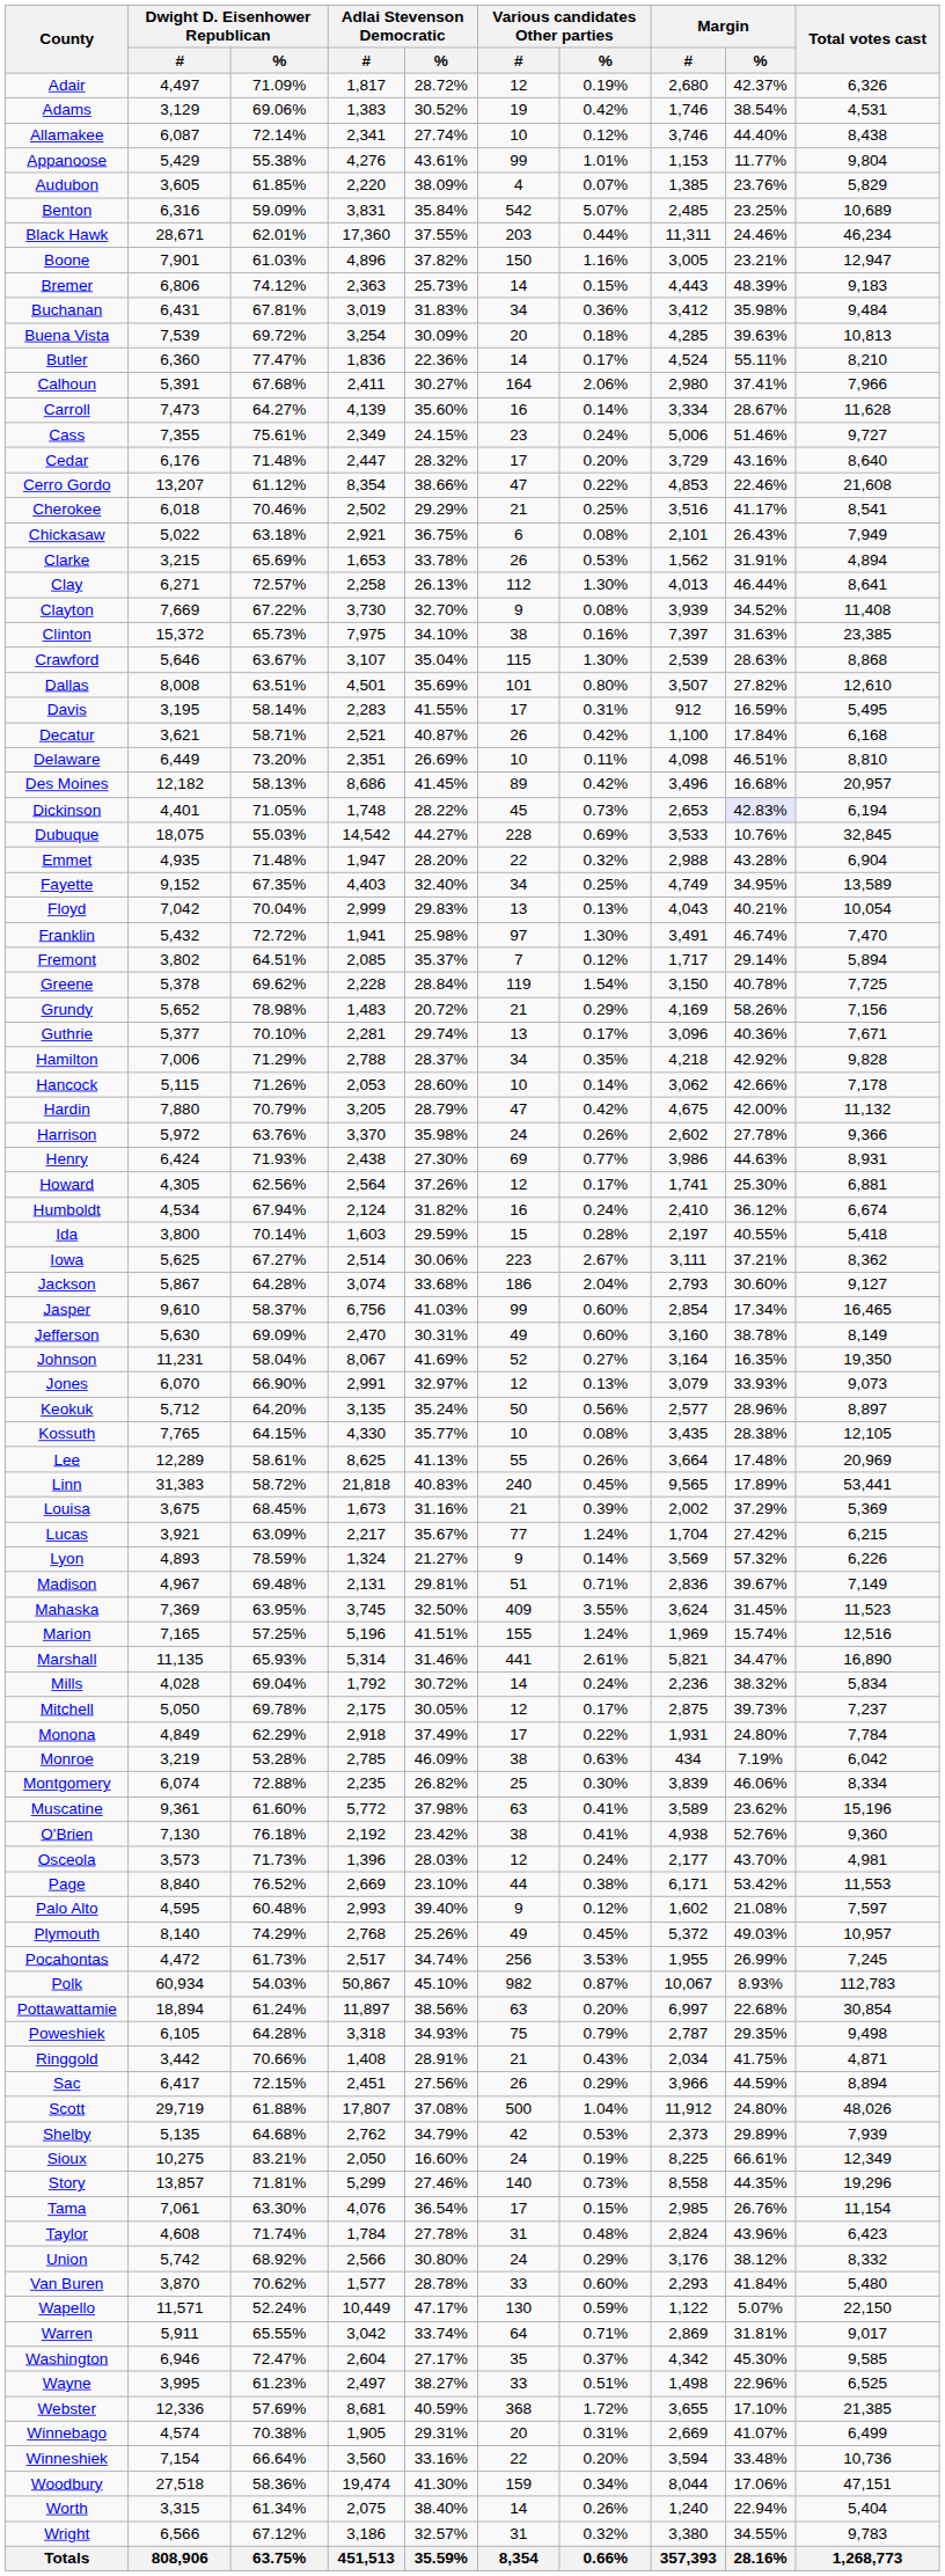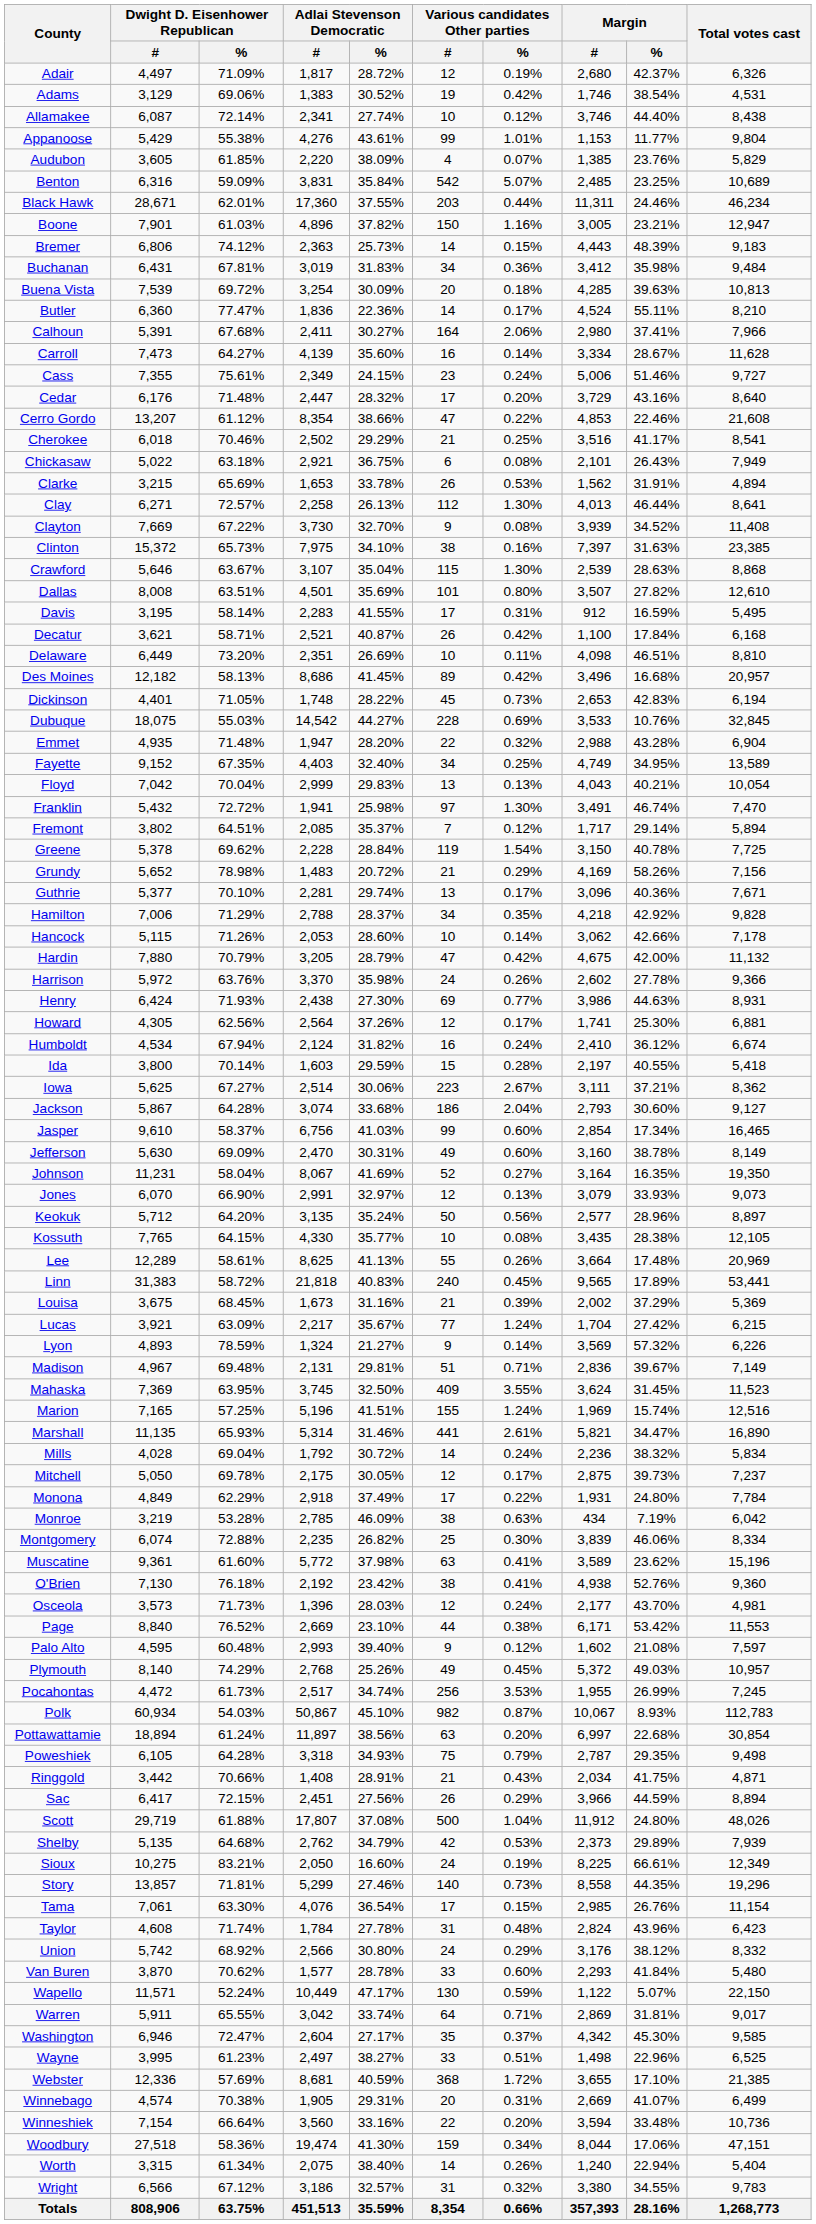Dickinson | Margin / %: lavender background -> no background
